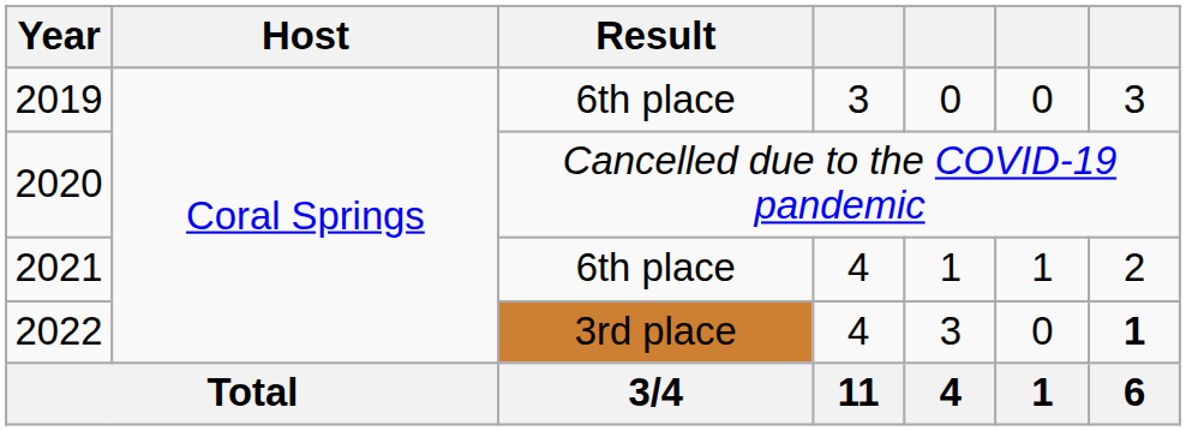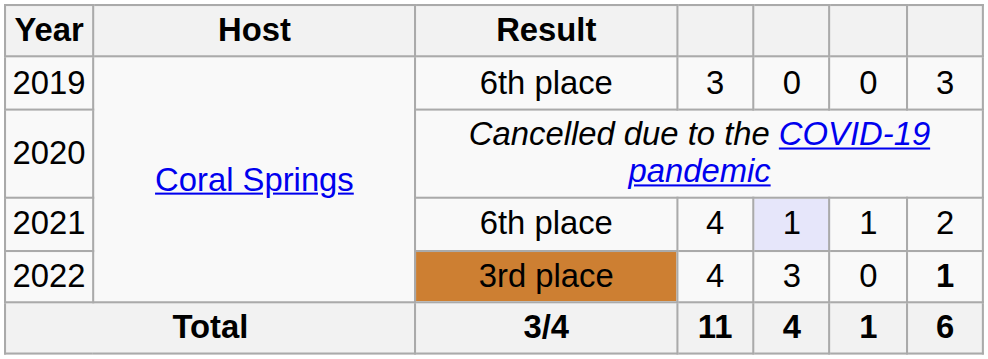2021 | column 5: no background -> lavender background
